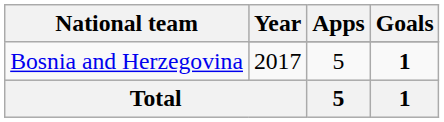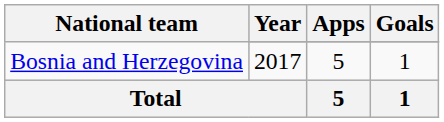2017 | Goals: bold -> normal
